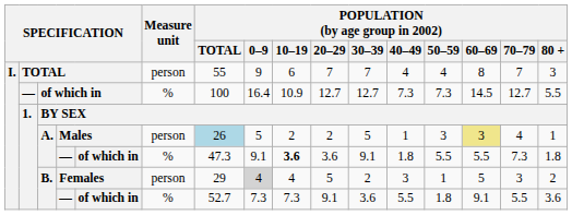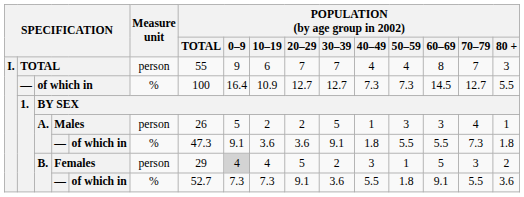Males | POPULATION (by age group in 2002) / TOTAL: lightblue background -> no background
Males | POPULATION (by age group in 2002) / 60–69: khaki background -> no background
A. / — | POPULATION (by age group in 2002) / 10–19: bold -> normal
